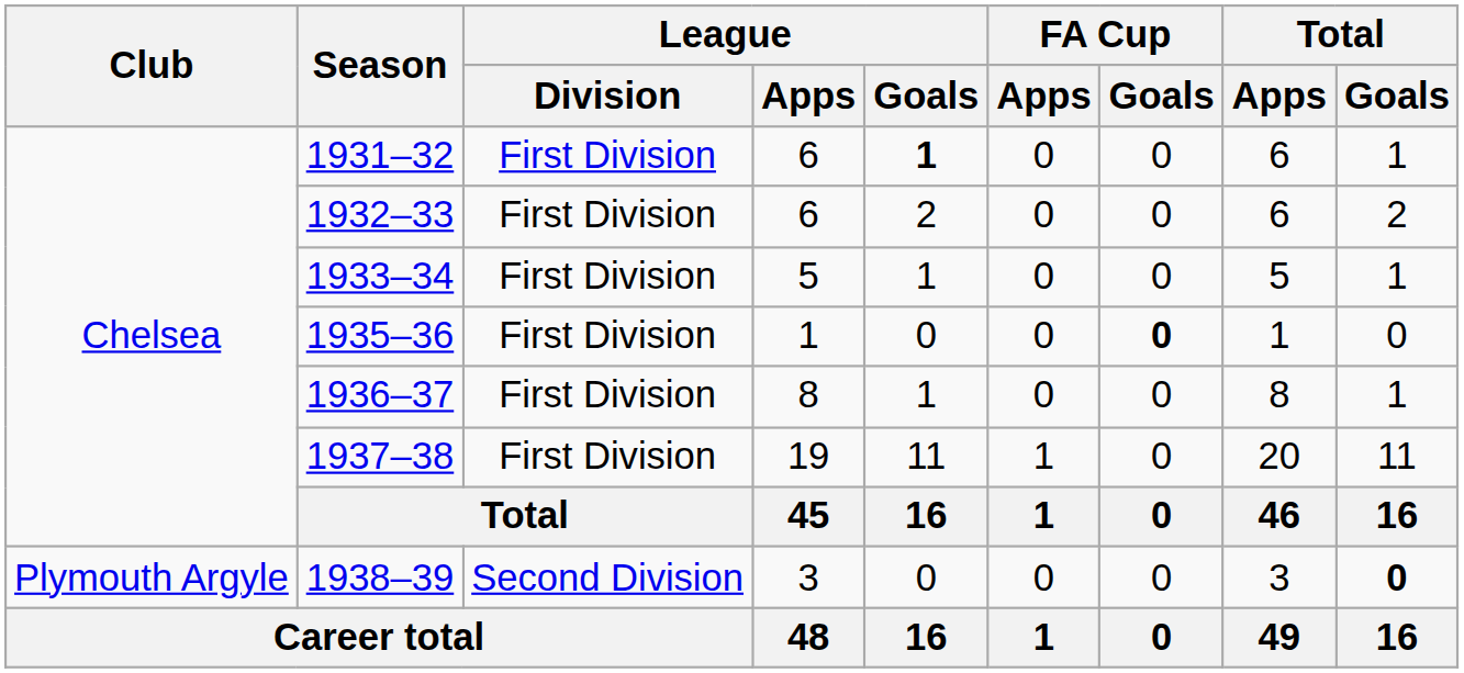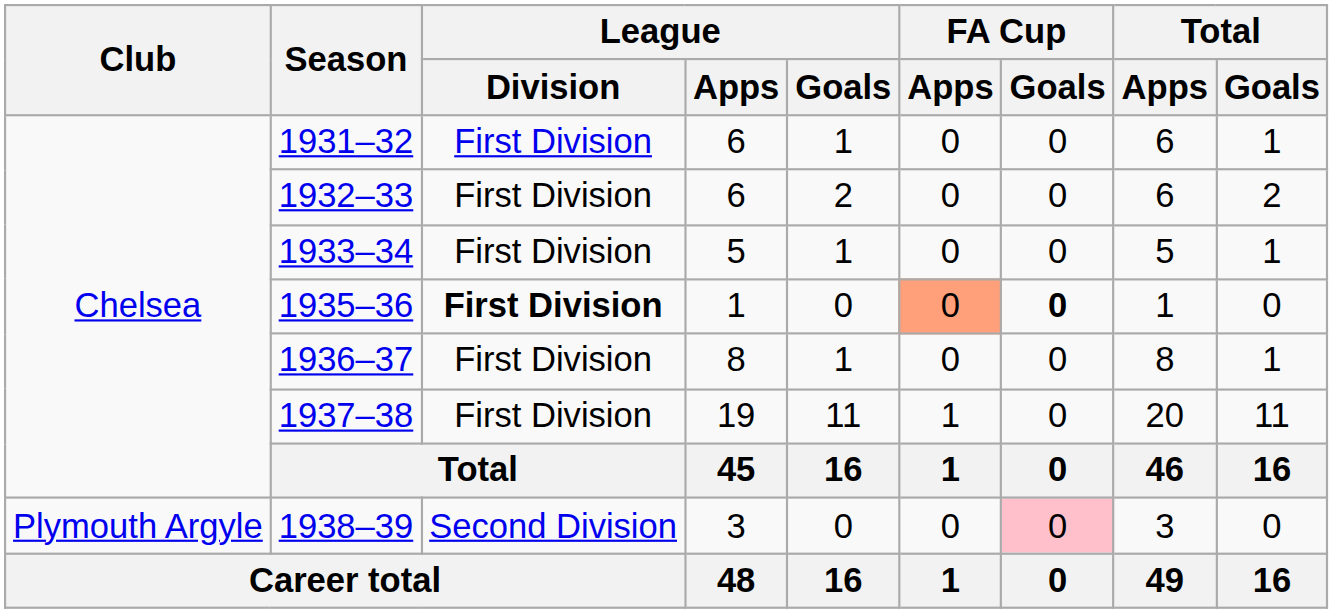1931–32 | League / Goals: bold -> normal
1935–36 | League / Division: normal -> bold
1935–36 | FA Cup / Apps: no background -> lightsalmon background
1938–39 | FA Cup / Goals: no background -> pink background
1938–39 | Total / Goals: bold -> normal
